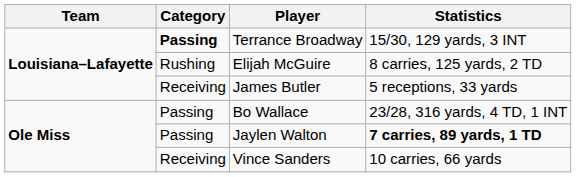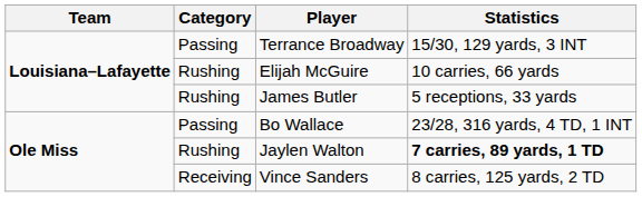Terrance Broadway | Category: bold -> normal
Elijah McGuire | Statistics: 8 carries, 125 yards, 2 TD -> 10 carries, 66 yards
James Butler | Category: Receiving -> Rushing
Jaylen Walton | Category: Passing -> Rushing
Vince Sanders | Statistics: 10 carries, 66 yards -> 8 carries, 125 yards, 2 TD
